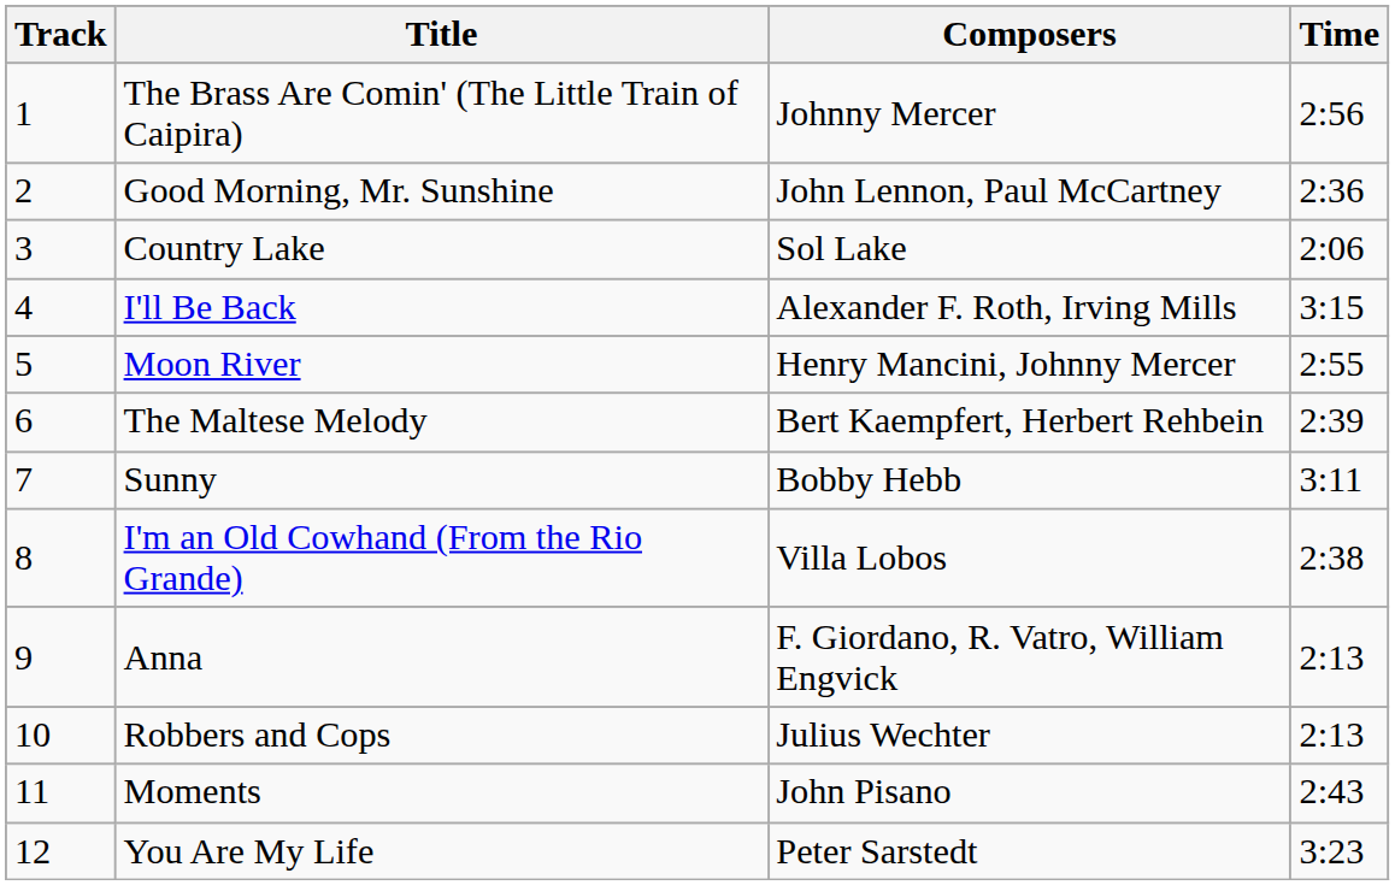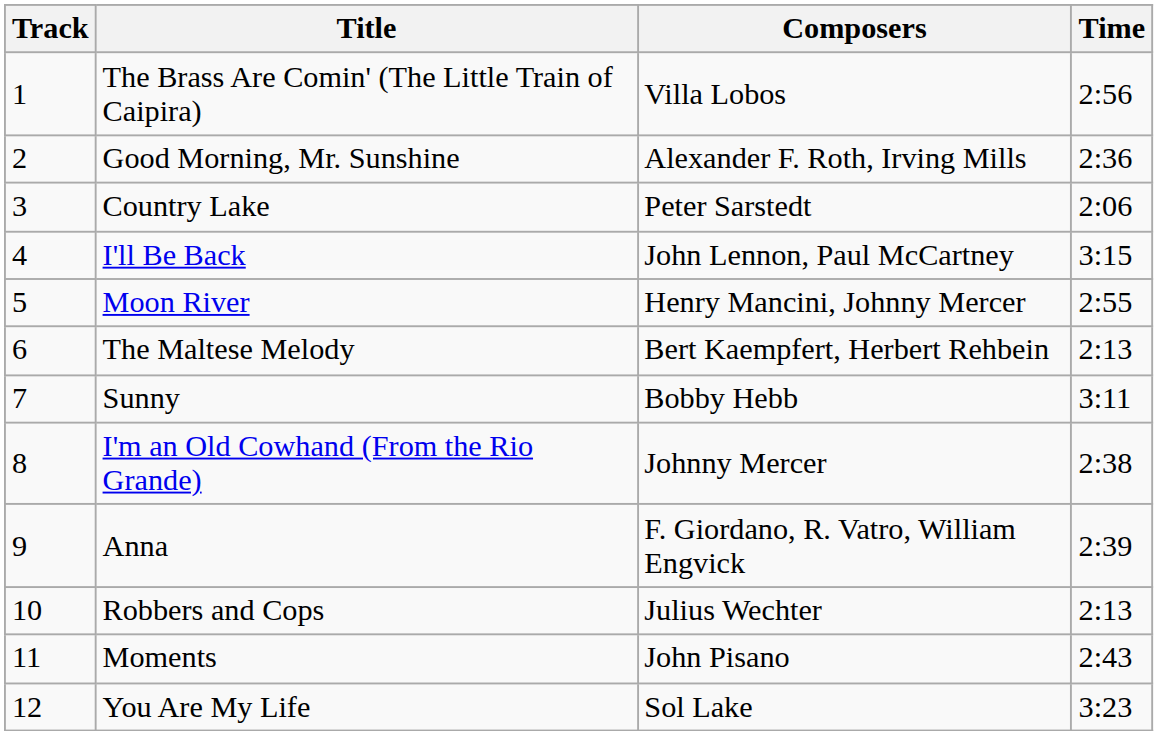The Brass Are Comin' (The Little Train of Caipira) | Composers: Johnny Mercer -> Villa Lobos
Good Morning, Mr. Sunshine | Composers: John Lennon, Paul McCartney -> Alexander F. Roth, Irving Mills
Country Lake | Composers: Sol Lake -> Peter Sarstedt
I'll Be Back | Composers: Alexander F. Roth, Irving Mills -> John Lennon, Paul McCartney
The Maltese Melody | Time: 2:39 -> 2:13
I'm an Old Cowhand (From the Rio Grande) | Composers: Villa Lobos -> Johnny Mercer
Anna | Time: 2:13 -> 2:39
You Are My Life | Composers: Peter Sarstedt -> Sol Lake
